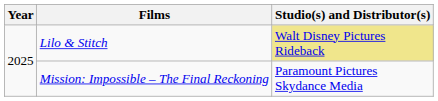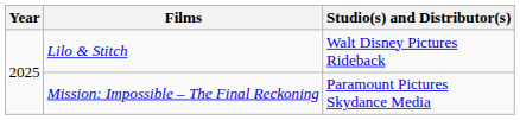Lilo & Stitch | Studio(s) and Distributor(s): khaki background -> no background
